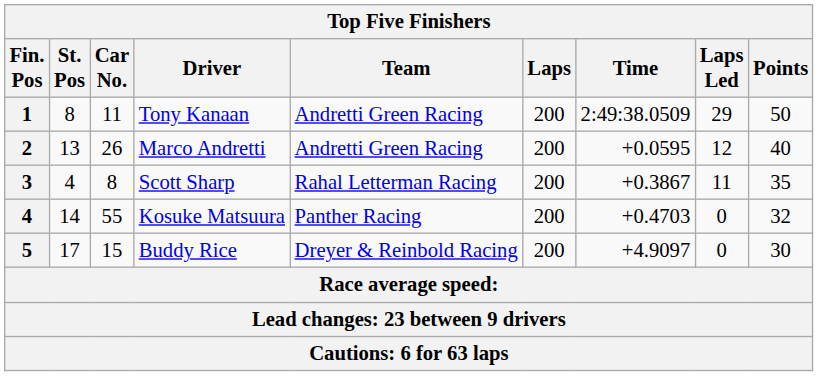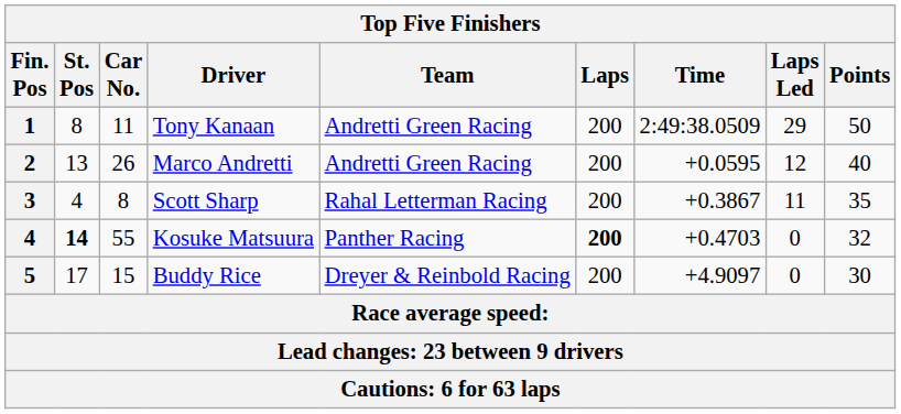Kosuke Matsuura | St. Pos: normal -> bold
Kosuke Matsuura | Laps: normal -> bold
